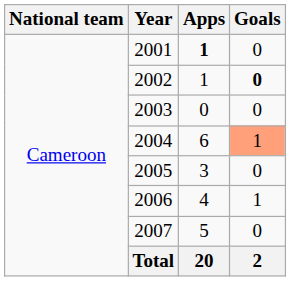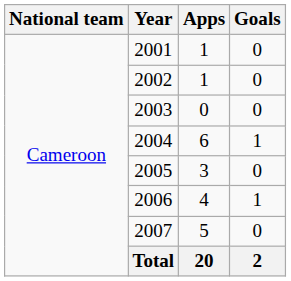2001 | Apps: bold -> normal
2002 | Goals: bold -> normal
2004 | Goals: lightsalmon background -> no background
